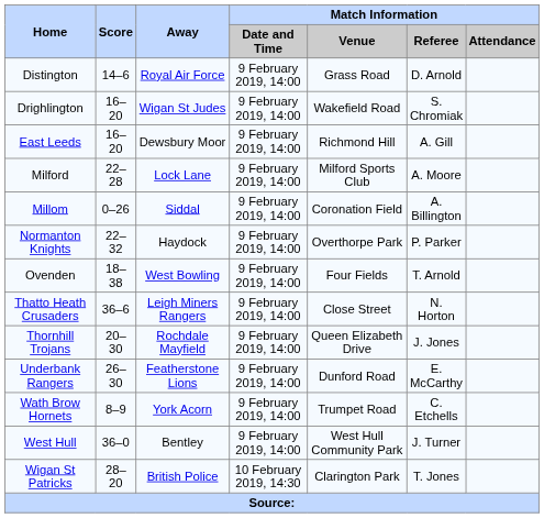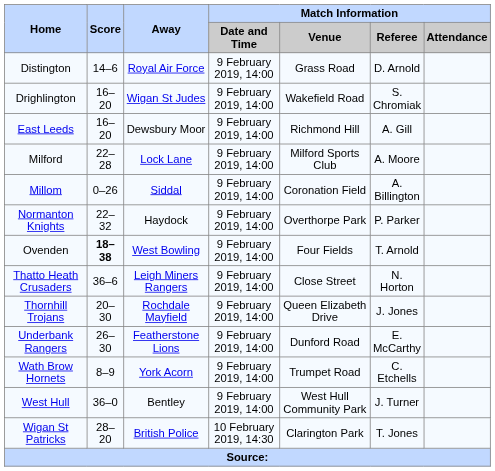Ovenden | Score: normal -> bold
